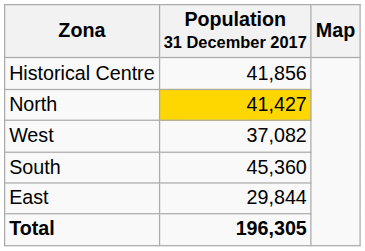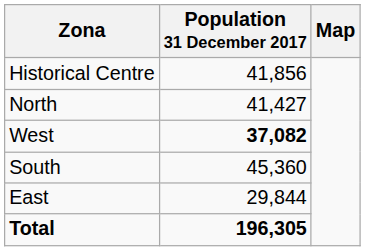North | Population 31 December 2017: gold background -> no background
West | Population 31 December 2017: normal -> bold
